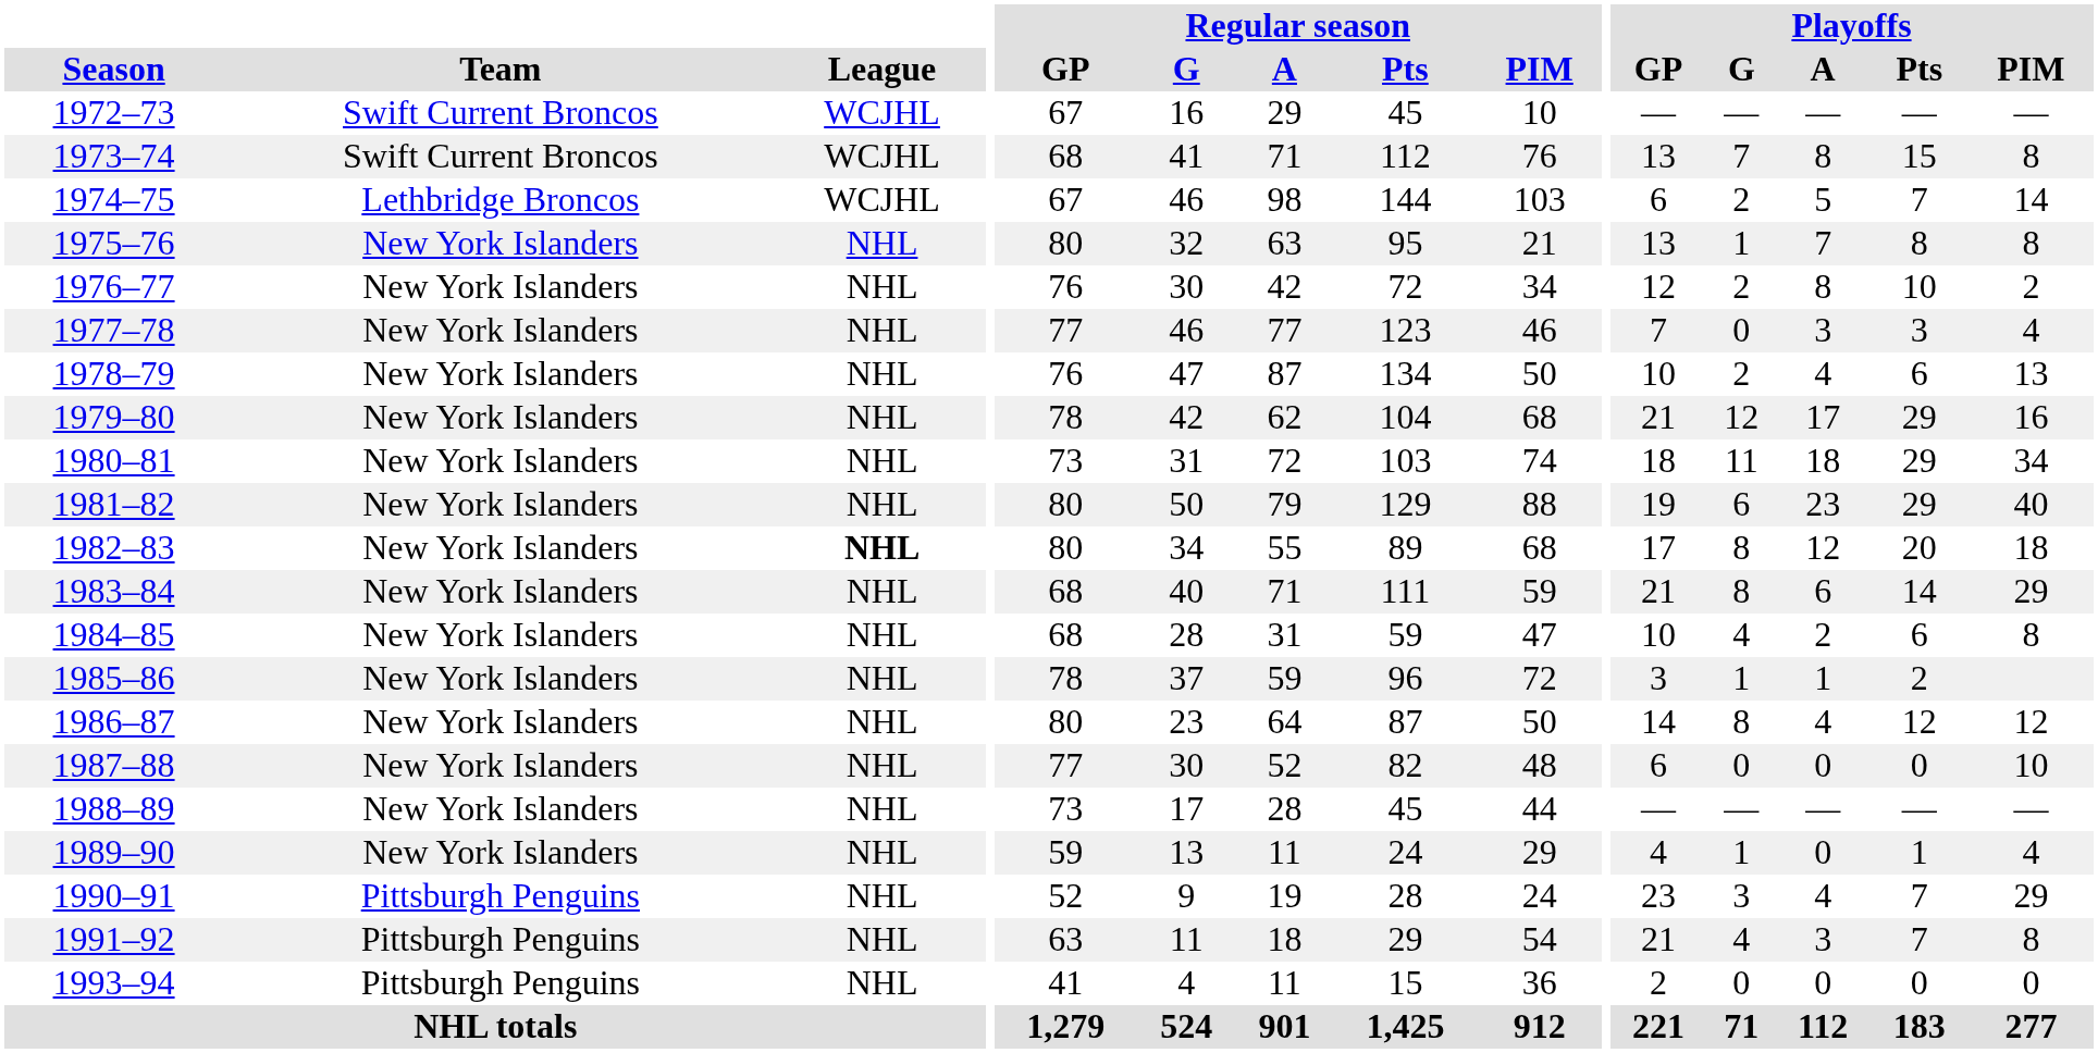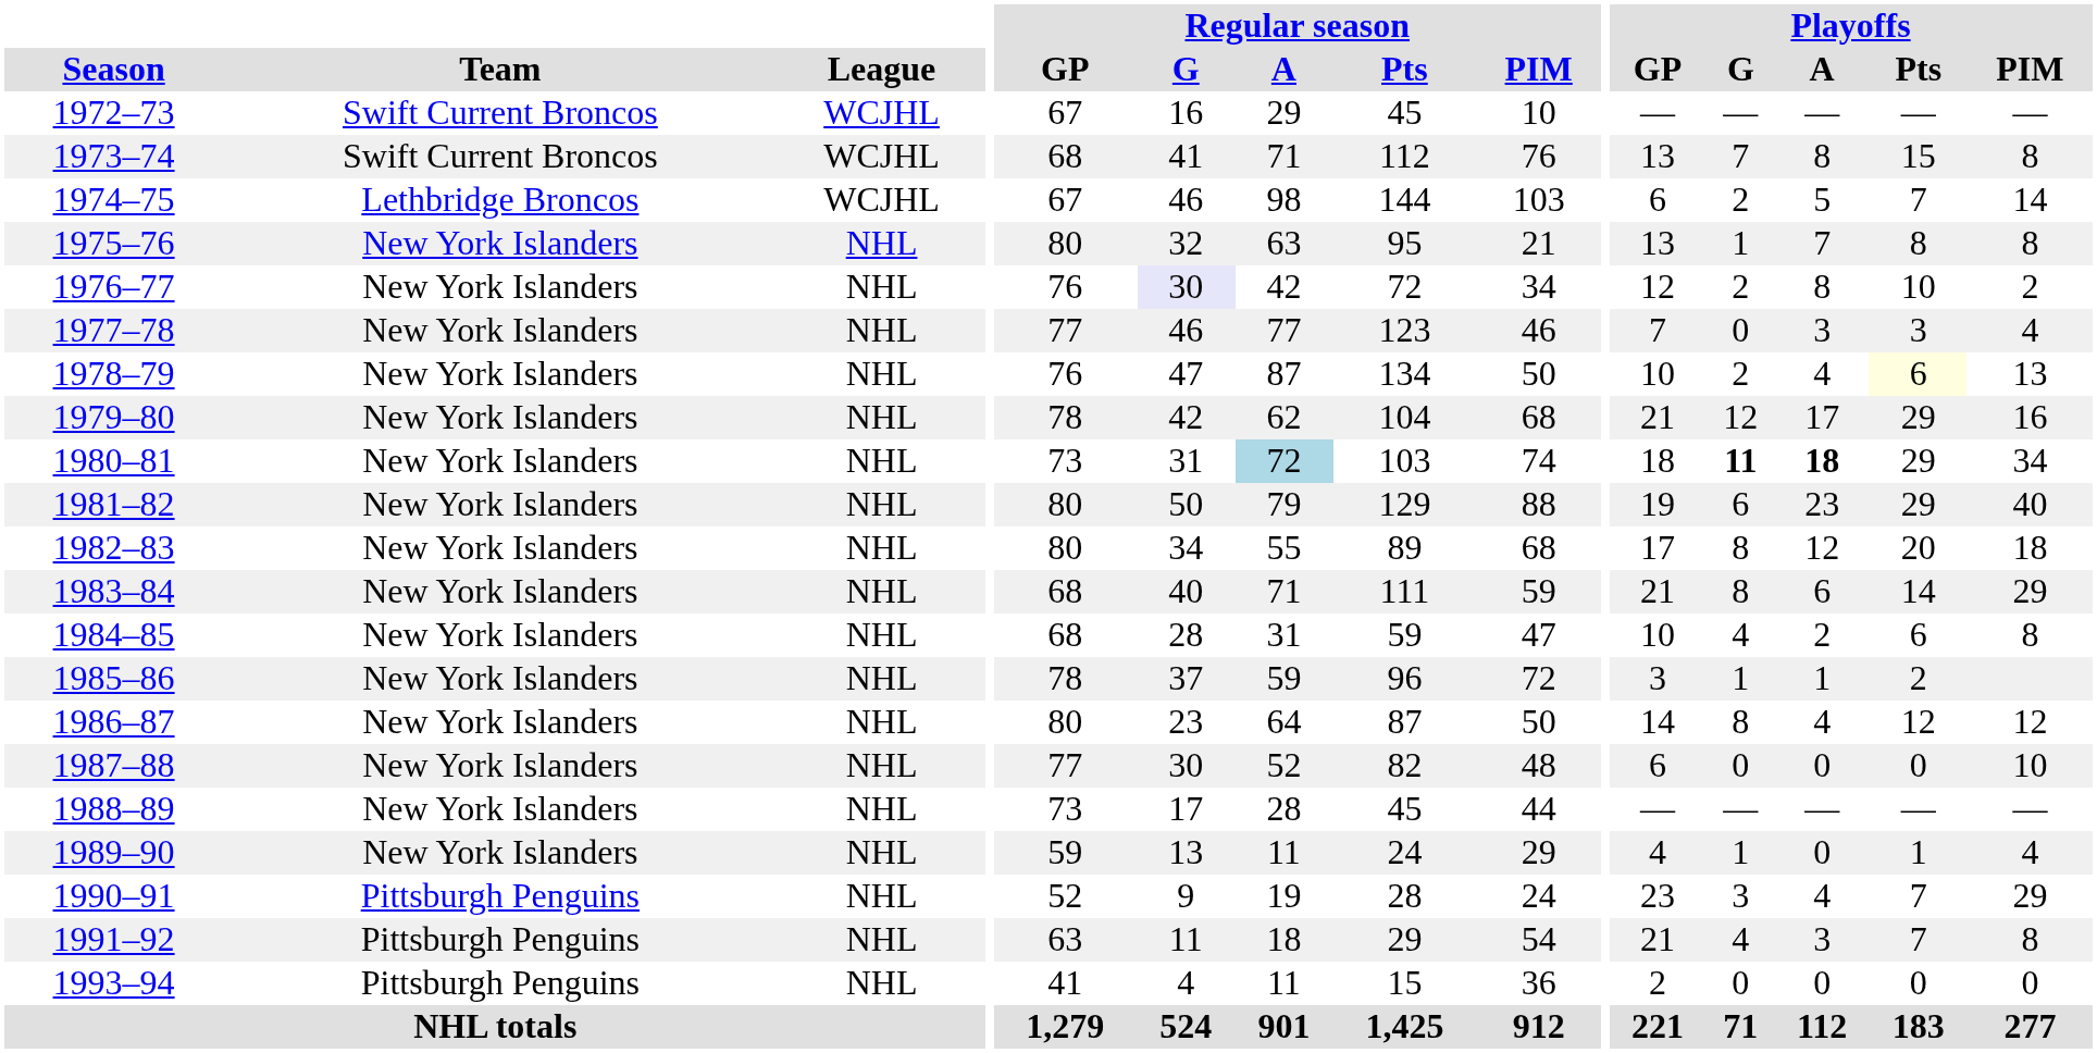1976–77 | Regular season / G: no background -> lavender background
1978–79 | Playoffs / Pts: no background -> lightyellow background
1980–81 | Regular season / A: no background -> lightblue background
1980–81 | Playoffs / G: normal -> bold
1980–81 | Playoffs / A: normal -> bold
1982–83 | League: bold -> normal
